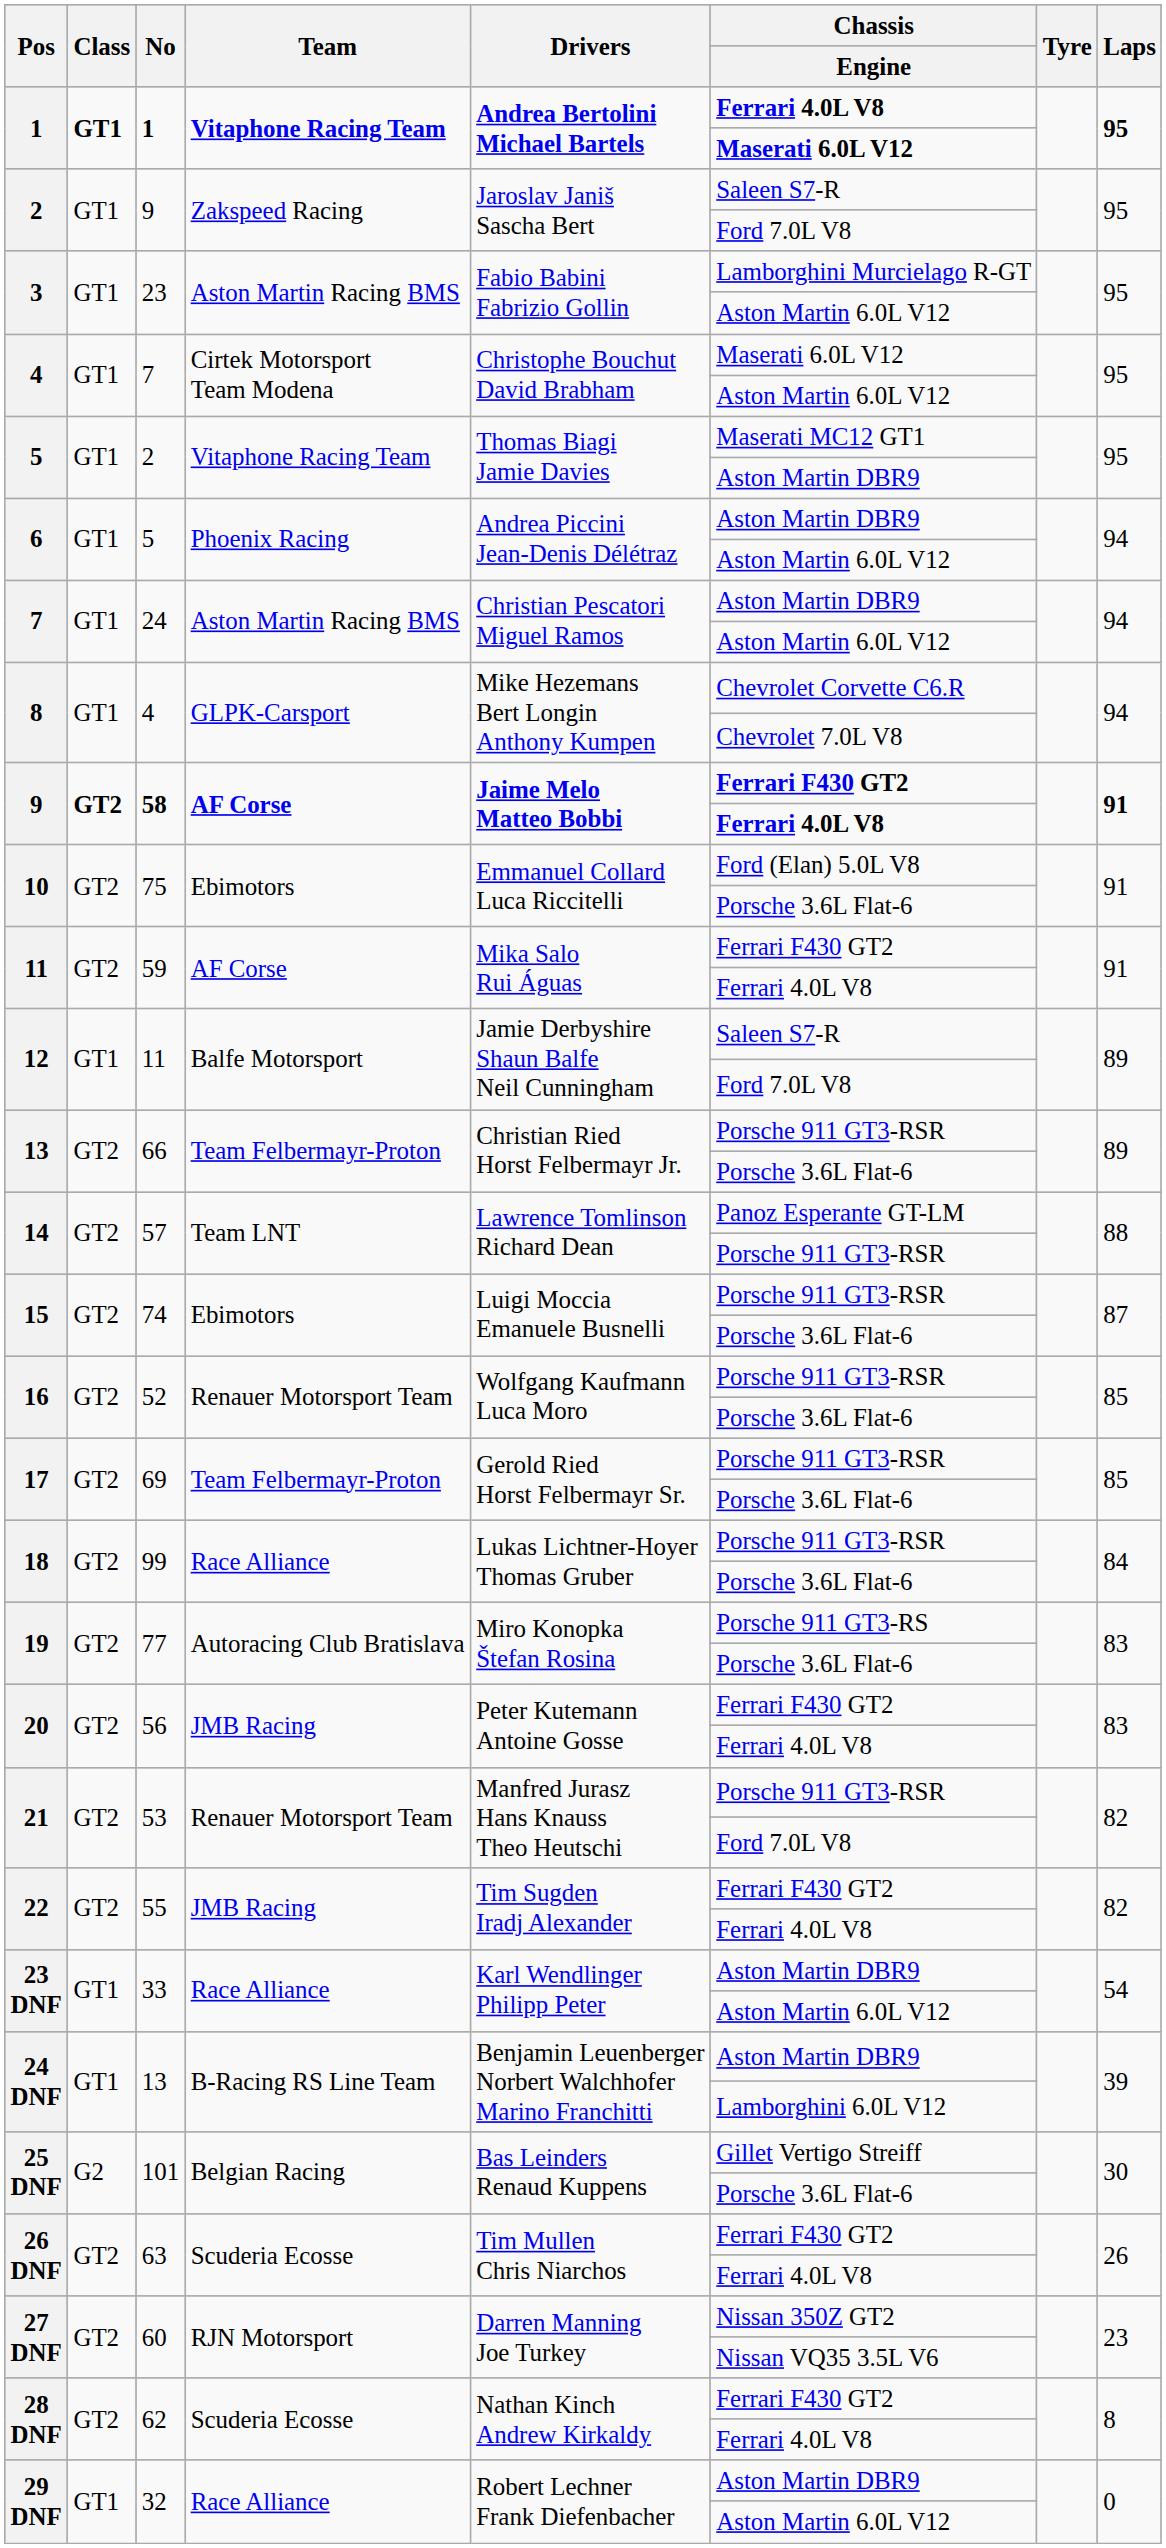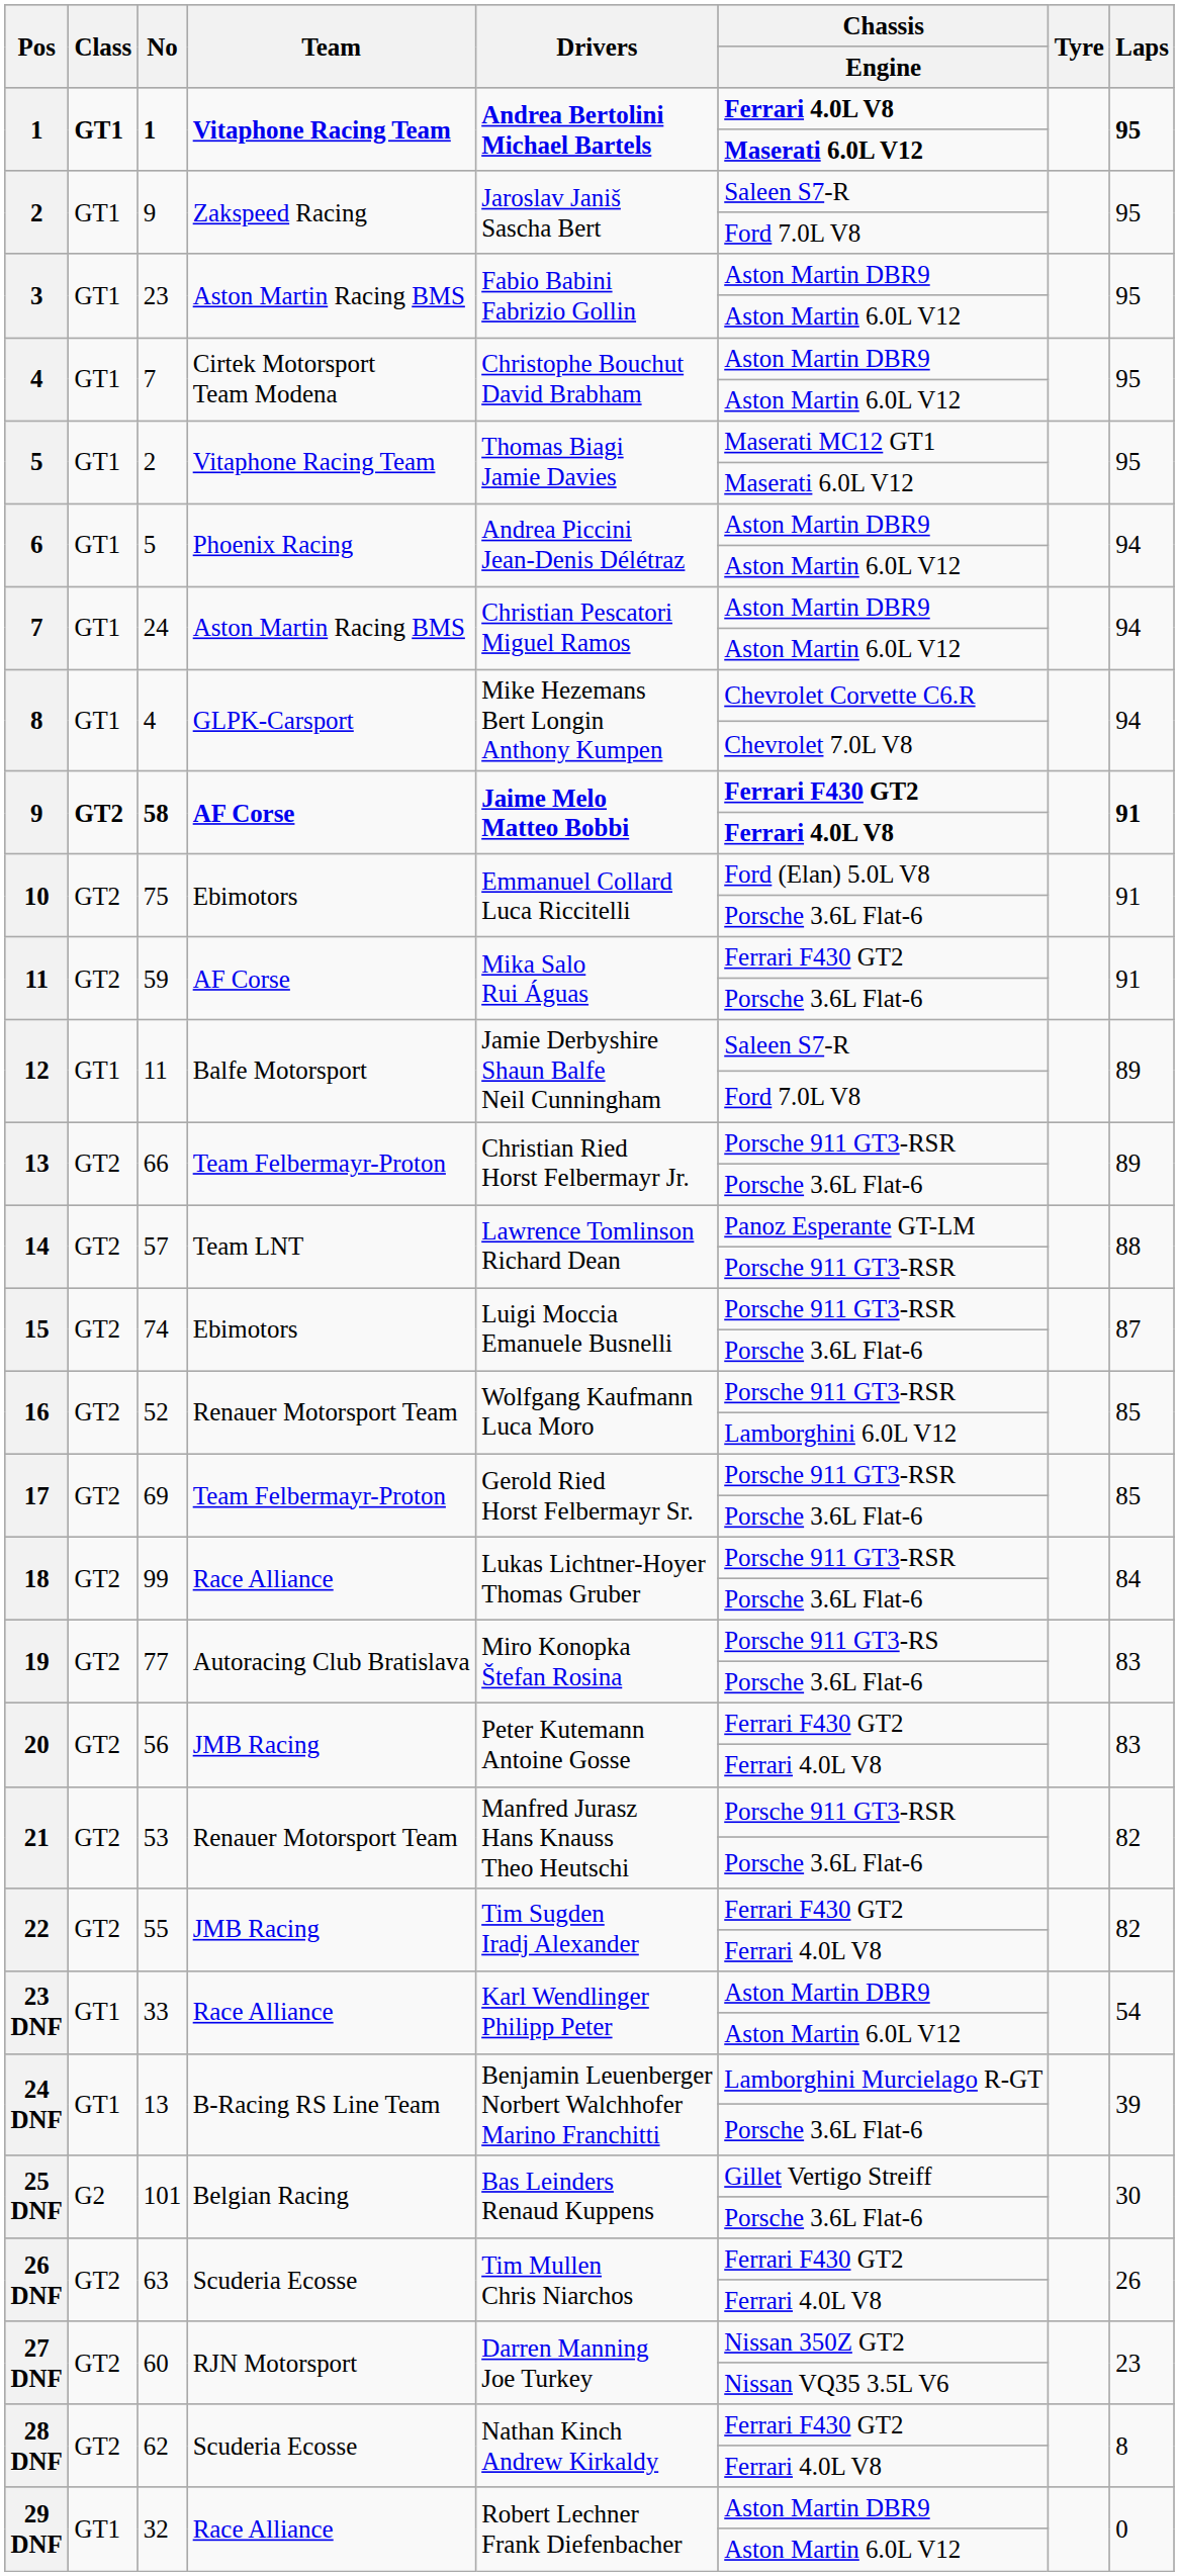row 7 | Chassis / Engine: Lamborghini Murcielago R-GT -> Aston Martin DBR9
row 9 | Chassis / Engine: Maserati 6.0L V12 -> Aston Martin DBR9
row 12 | Chassis / Engine: Aston Martin DBR9 -> Maserati 6.0L V12
row 24 | Chassis / Engine: Ferrari 4.0L V8 -> Porsche 3.6L Flat-6
row 34 | Chassis / Engine: Porsche 3.6L Flat-6 -> Lamborghini 6.0L V12
row 44 | Chassis / Engine: Ford 7.0L V8 -> Porsche 3.6L Flat-6
row 49 | Chassis / Engine: Aston Martin DBR9 -> Lamborghini Murcielago R-GT
row 50 | Chassis / Engine: Lamborghini 6.0L V12 -> Porsche 3.6L Flat-6
